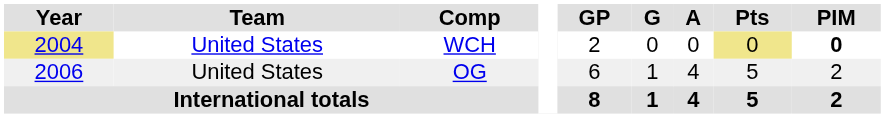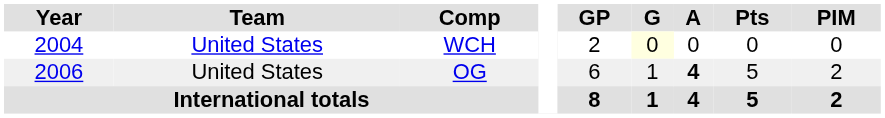WCH | Year: khaki background -> no background
WCH | G: no background -> lightyellow background
WCH | Pts: khaki background -> no background
WCH | PIM: bold -> normal
OG | A: normal -> bold
